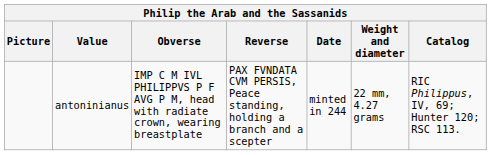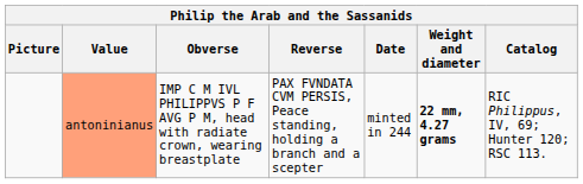row 3 | Value: no background -> lightsalmon background
row 3 | Weight and diameter: normal -> bold
